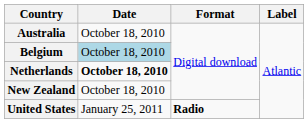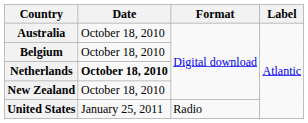Belgium | Date: lightblue background -> no background
United States | Format: bold -> normal
